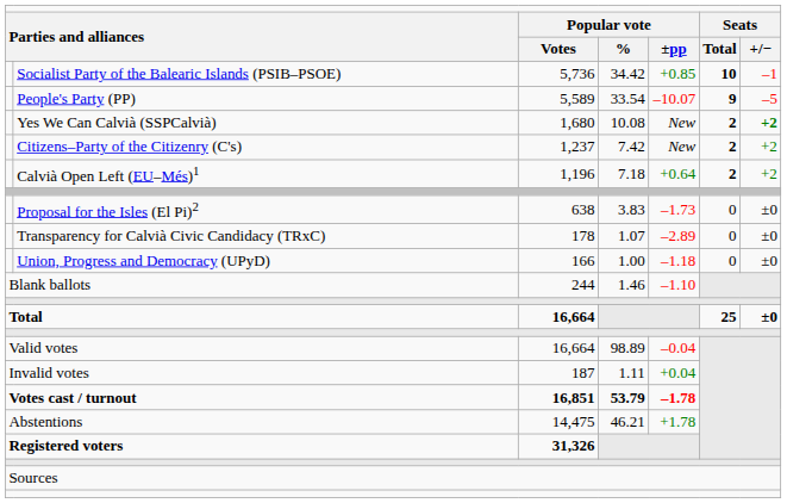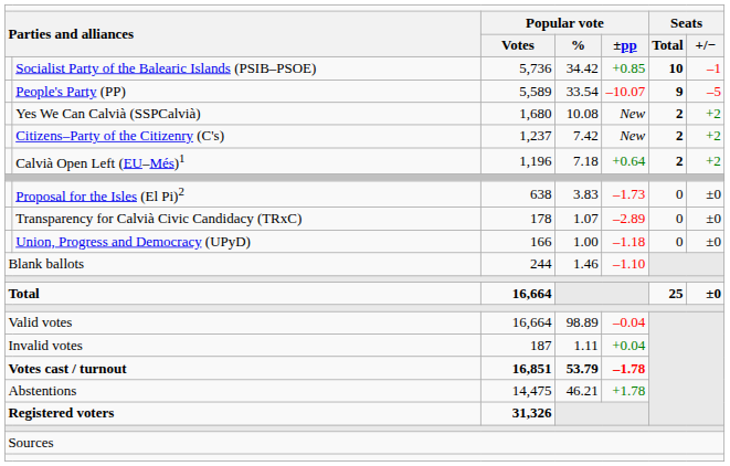Yes We Can Calvià (SSPCalvià) | column 7: bold -> normal
